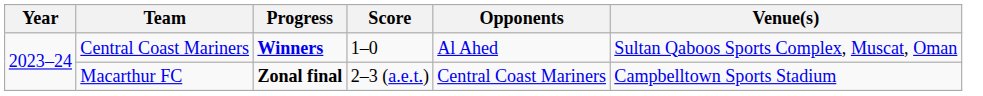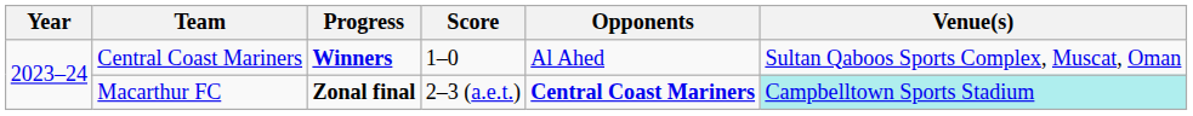Macarthur FC | Opponents: normal -> bold
Macarthur FC | Venue(s): no background -> paleturquoise background
